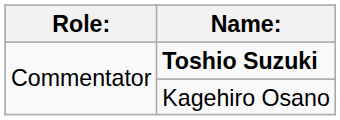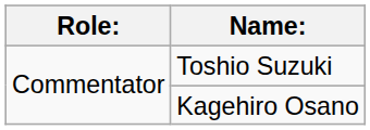Toshio Suzuki | Name:: bold -> normal
